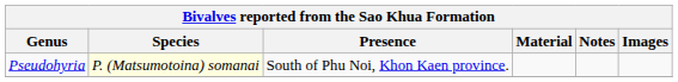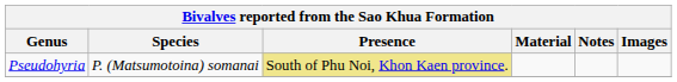Pseudohyria | Species: lightyellow background -> no background
Pseudohyria | Presence: no background -> khaki background
